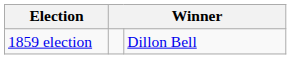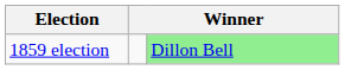1859 election | column 3: no background -> lightgreen background
